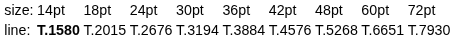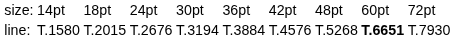line: | column 2: bold -> normal
line: | column 9: normal -> bold
